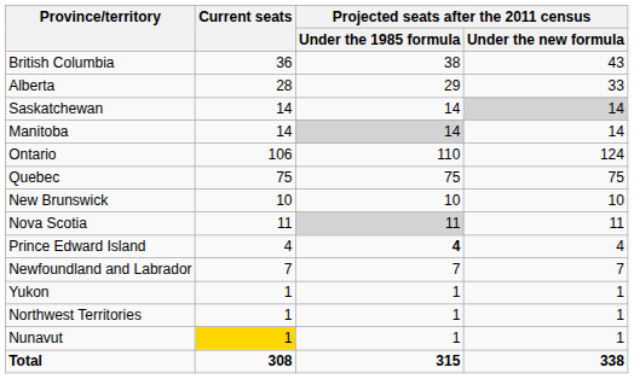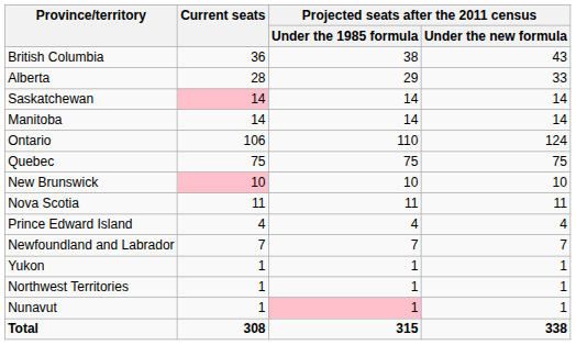Saskatchewan | Current seats: no background -> pink background
Saskatchewan | column 4: lightgrey background -> no background
Manitoba | column 3: lightgrey background -> no background
New Brunswick | Current seats: no background -> pink background
Nova Scotia | column 3: lightgrey background -> no background
Prince Edward Island | column 3: bold -> normal
Nunavut | Current seats: gold background -> no background
Nunavut | column 3: no background -> pink background
